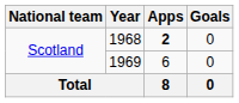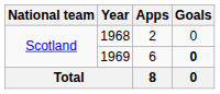1968 | Apps: bold -> normal
1969 | Goals: normal -> bold
